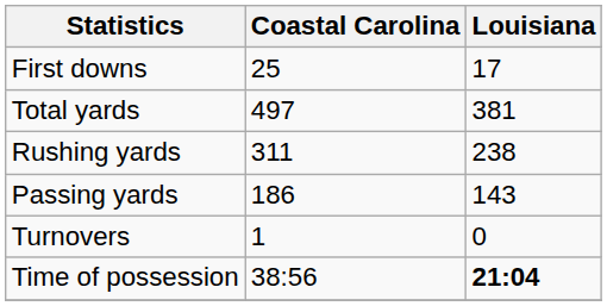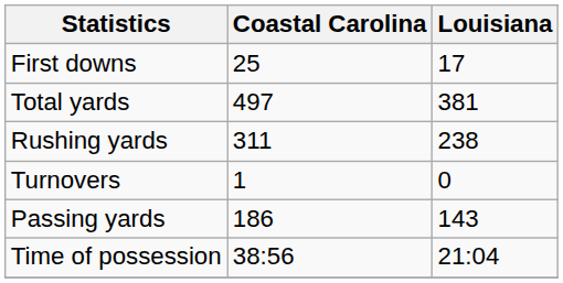rows swapped: Passing yards <-> Turnovers
Time of possession | Louisiana: bold -> normal
